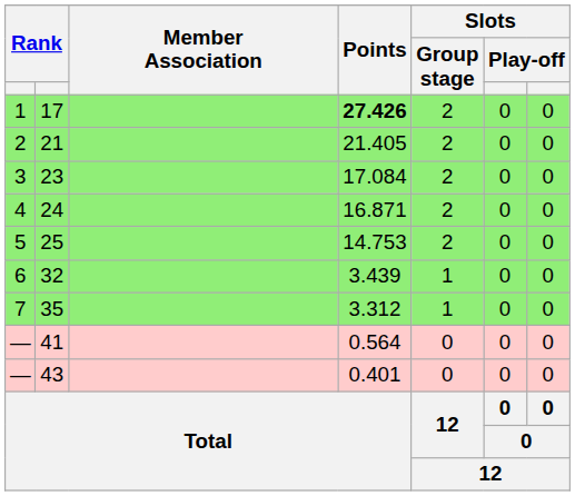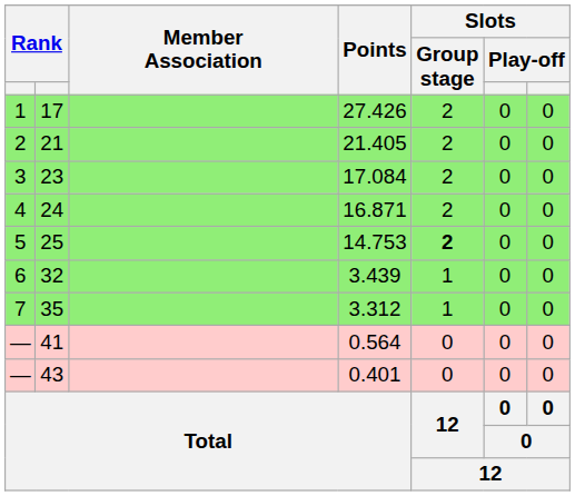17 | Points: bold -> normal
25 | Slots / Group stage: normal -> bold
